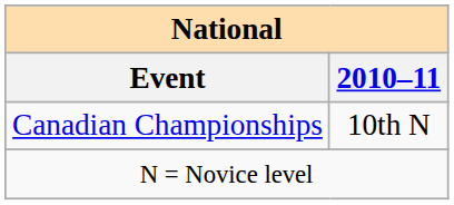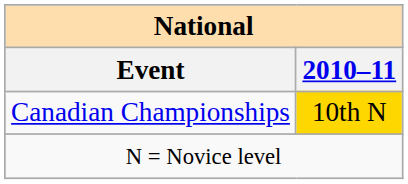Canadian Championships | 2010–11: no background -> gold background
